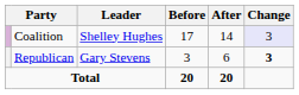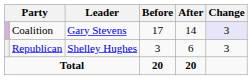Coalition | Leader: Shelley Hughes -> Gary Stevens
Republican | Leader: Gary Stevens -> Shelley Hughes
Republican | Change: bold -> normal
